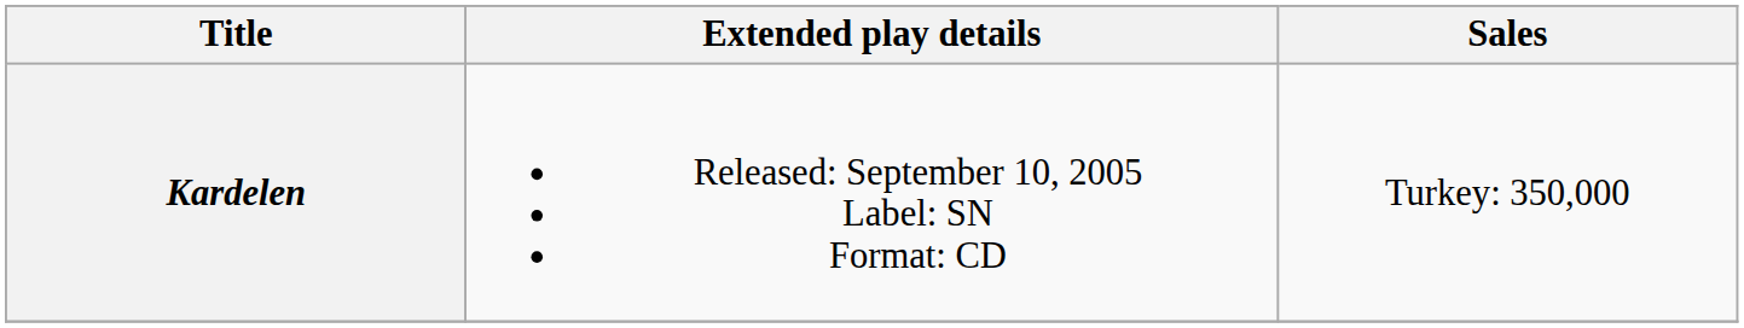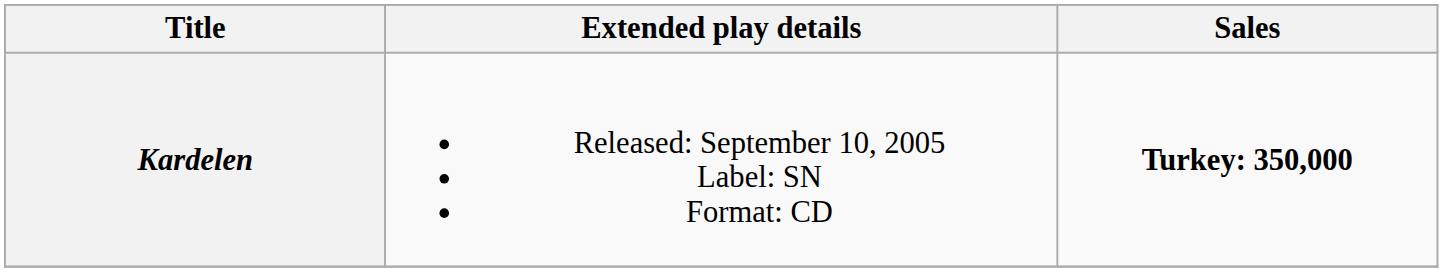Kardelen | Sales: normal -> bold
